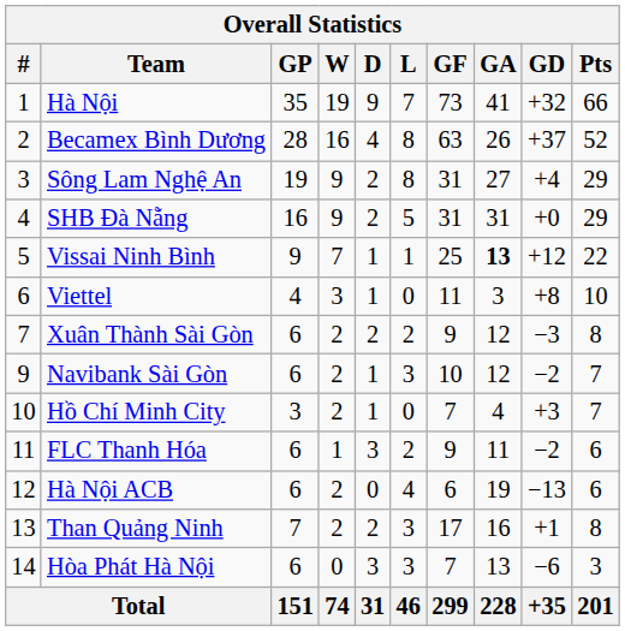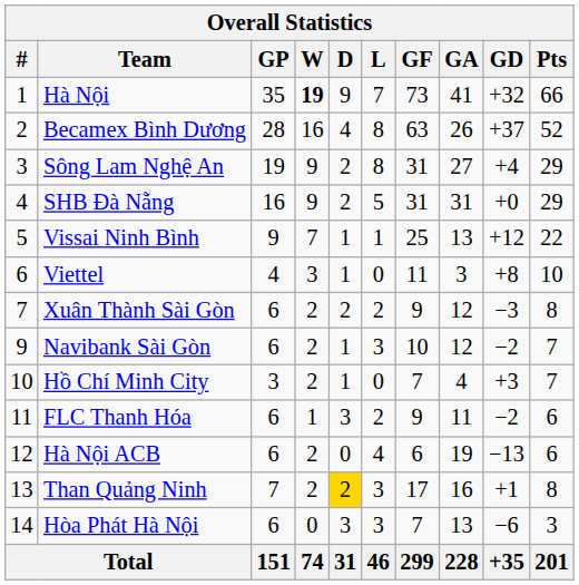Hà Nội | W: normal -> bold
Vissai Ninh Bình | GA: bold -> normal
Than Quảng Ninh | D: no background -> gold background
